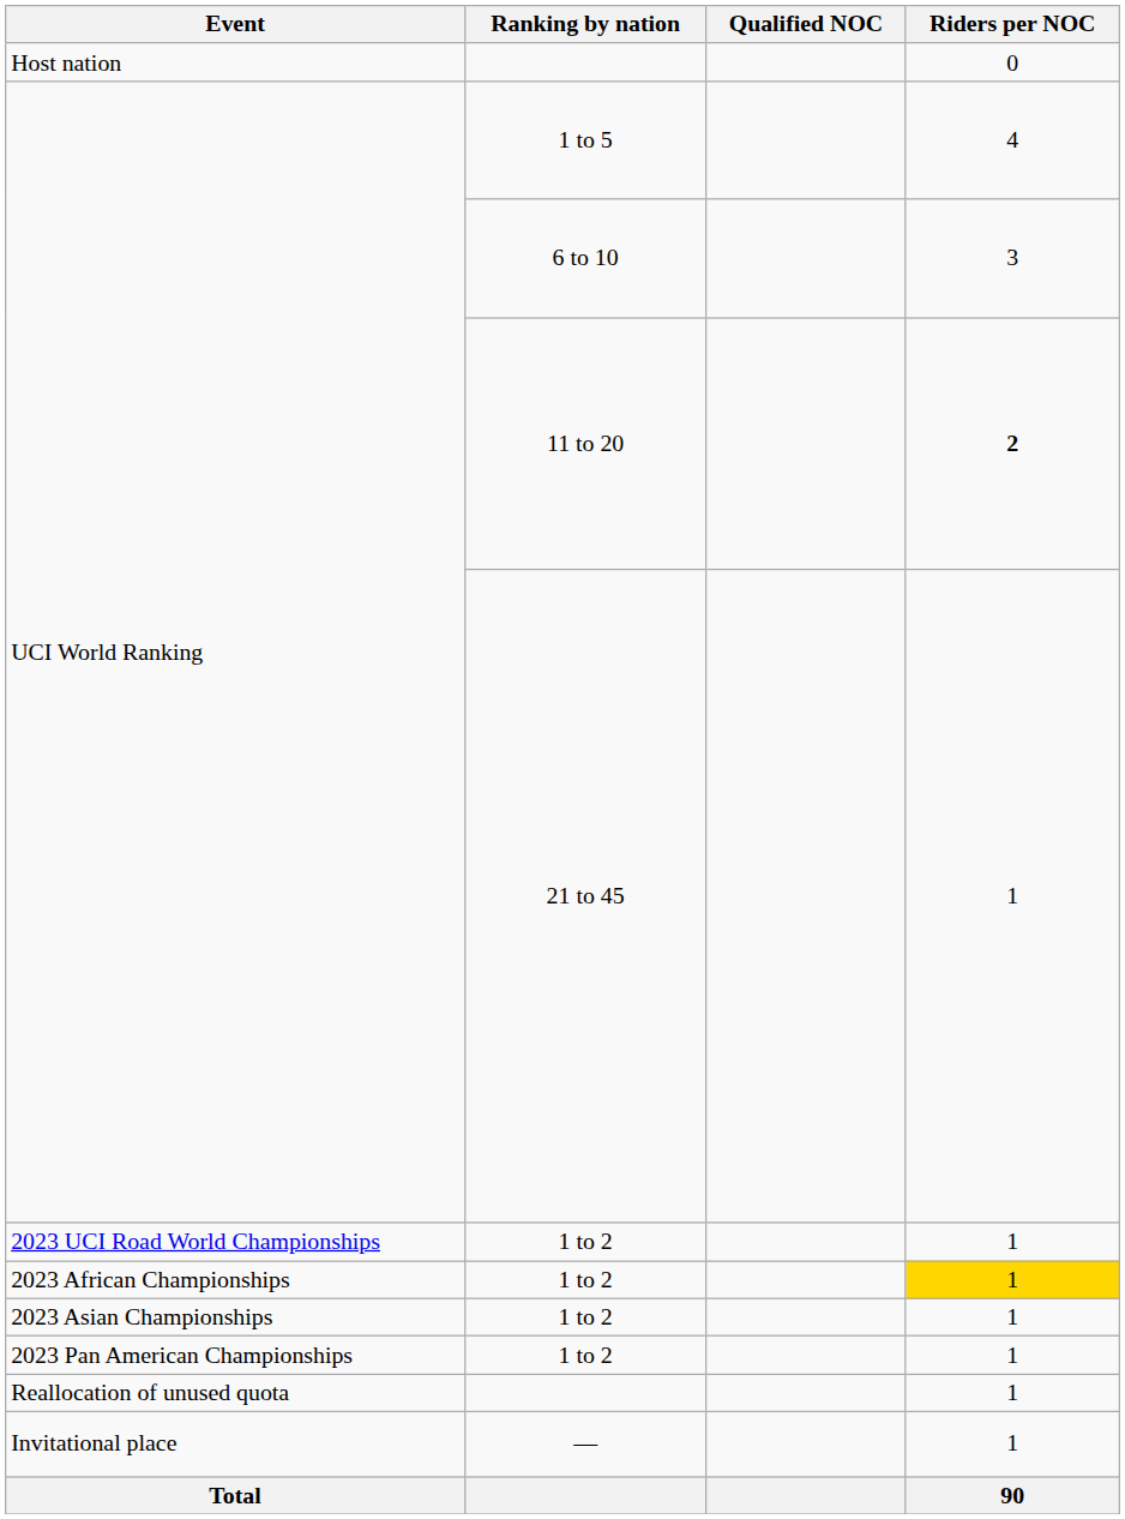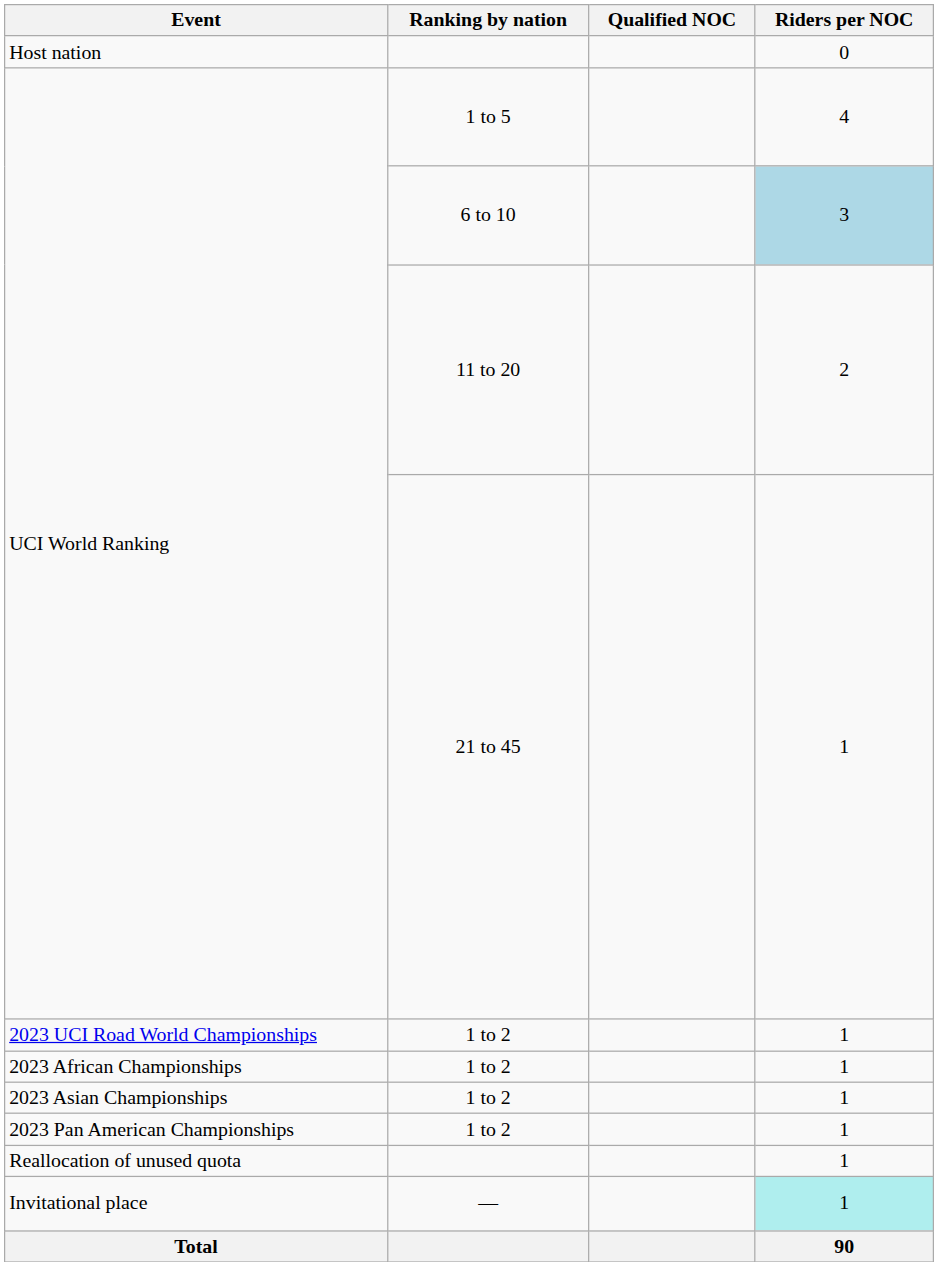UCI World Ranking / 6 to 10 | Riders per NOC: no background -> lightblue background
UCI World Ranking / 11 to 20 | Riders per NOC: bold -> normal
2023 African Championships | Riders per NOC: gold background -> no background
Invitational place | Riders per NOC: no background -> paleturquoise background
